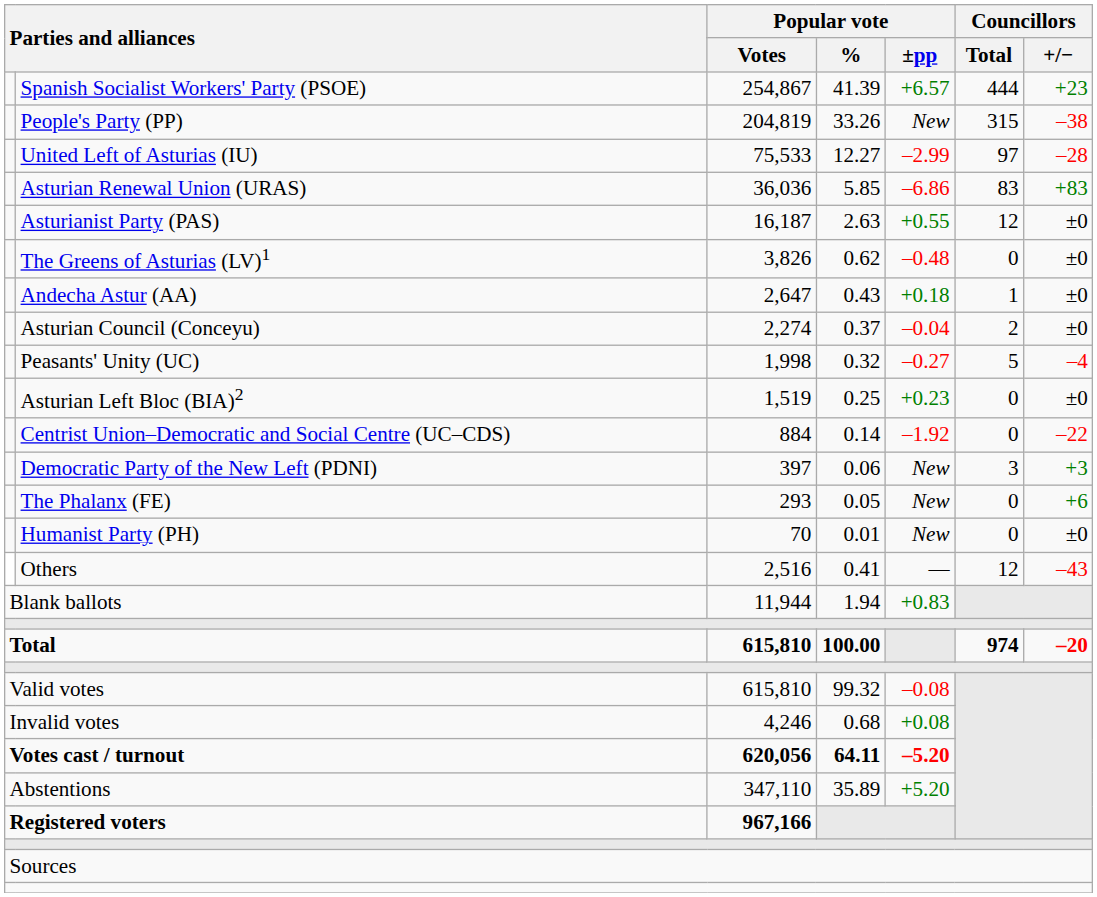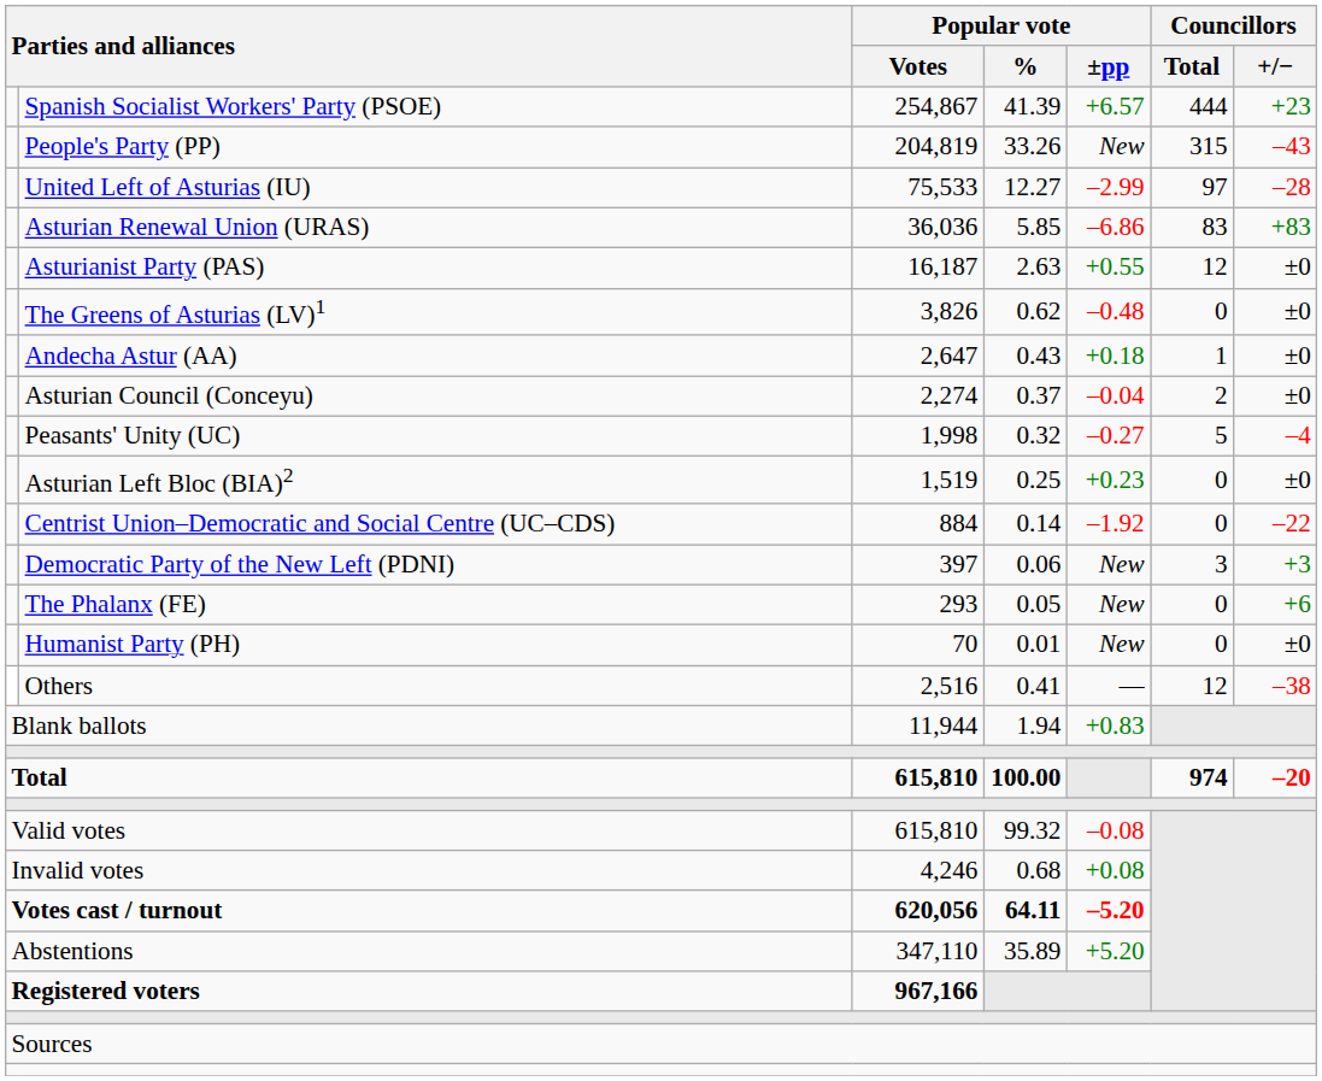People's Party (PP) | Councillors / +/−: –38 -> –43
Others | Councillors / +/−: –43 -> –38
